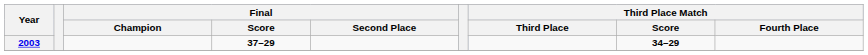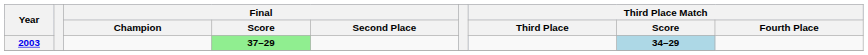2003 | Final / Score: no background -> lightgreen background
2003 | Third Place Match / Score: no background -> lightblue background
